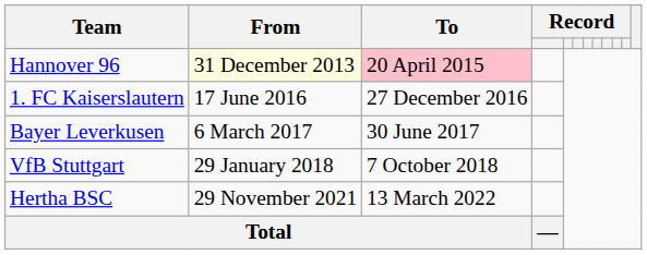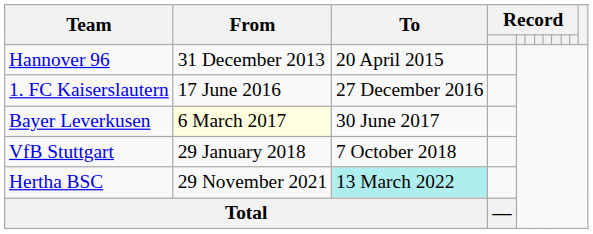Hannover 96 | From: lightyellow background -> no background
Hannover 96 | To: pink background -> no background
Bayer Leverkusen | From: no background -> lightyellow background
Hertha BSC | To: no background -> paleturquoise background
